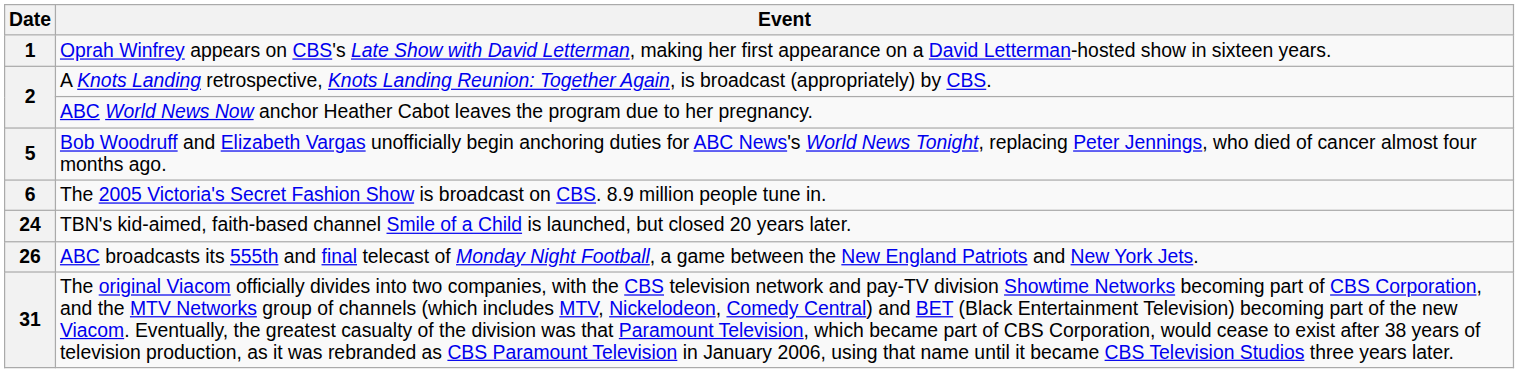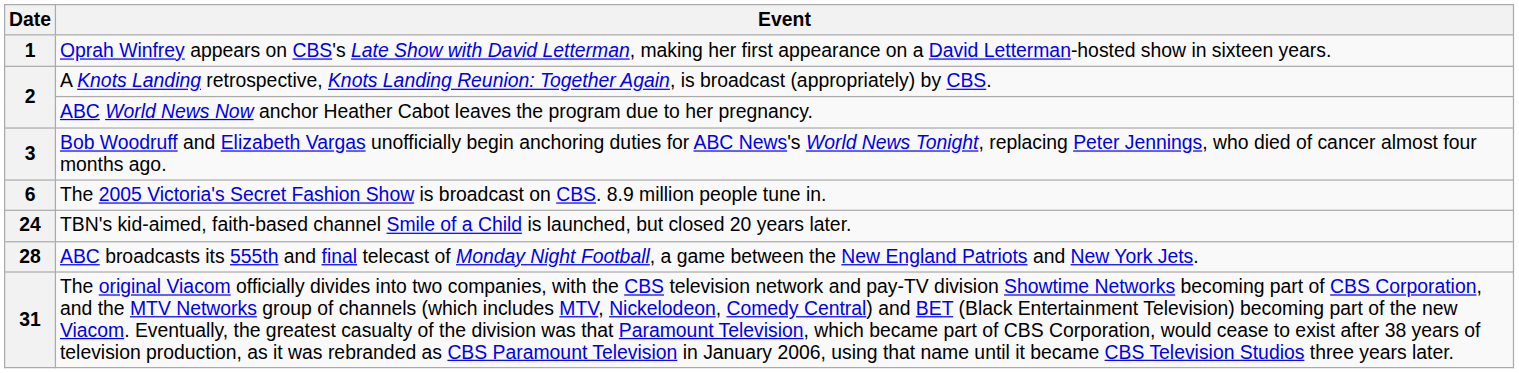row 5 | Date: 5 -> 3
row 8 | Date: 26 -> 28
